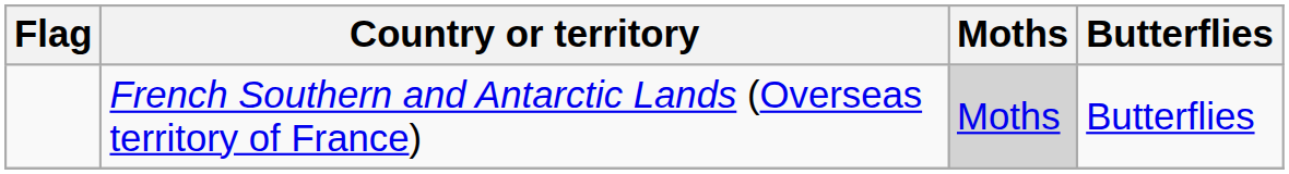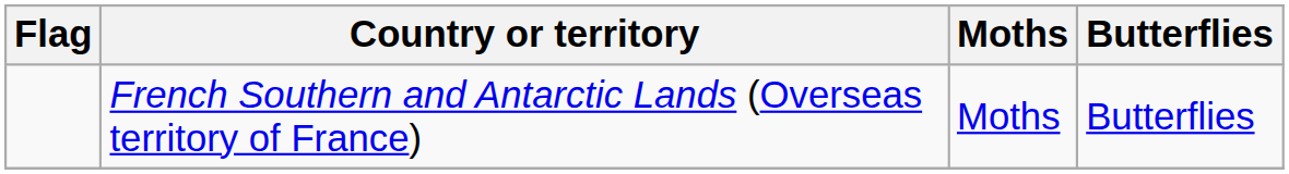row 2 | Moths: lightgrey background -> no background
